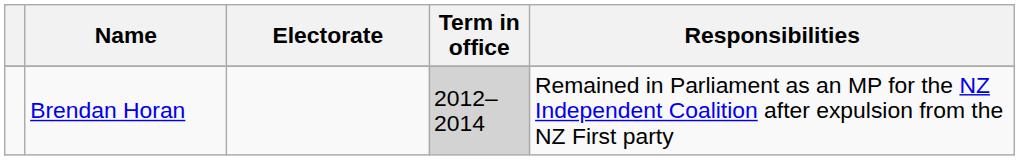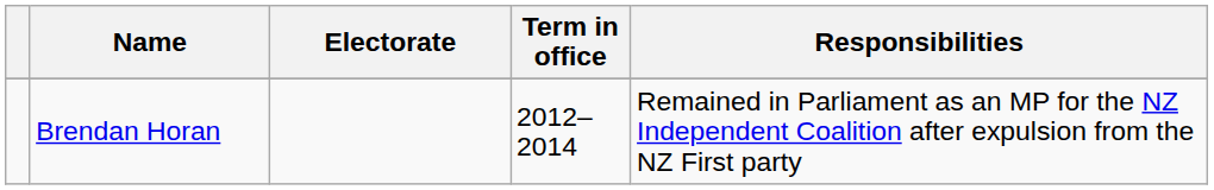Brendan Horan | Term in office: lightgrey background -> no background
